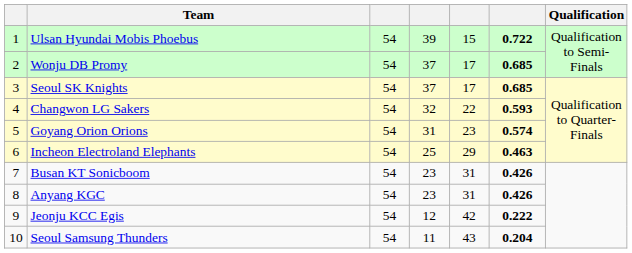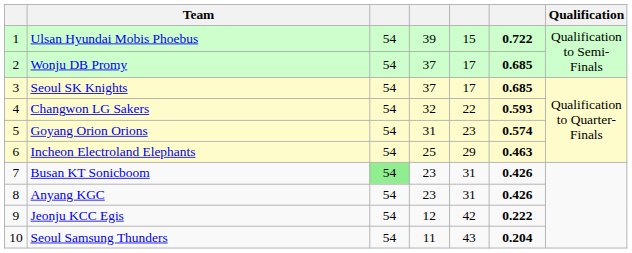Busan KT Sonicboom | column 3: no background -> lightgreen background
